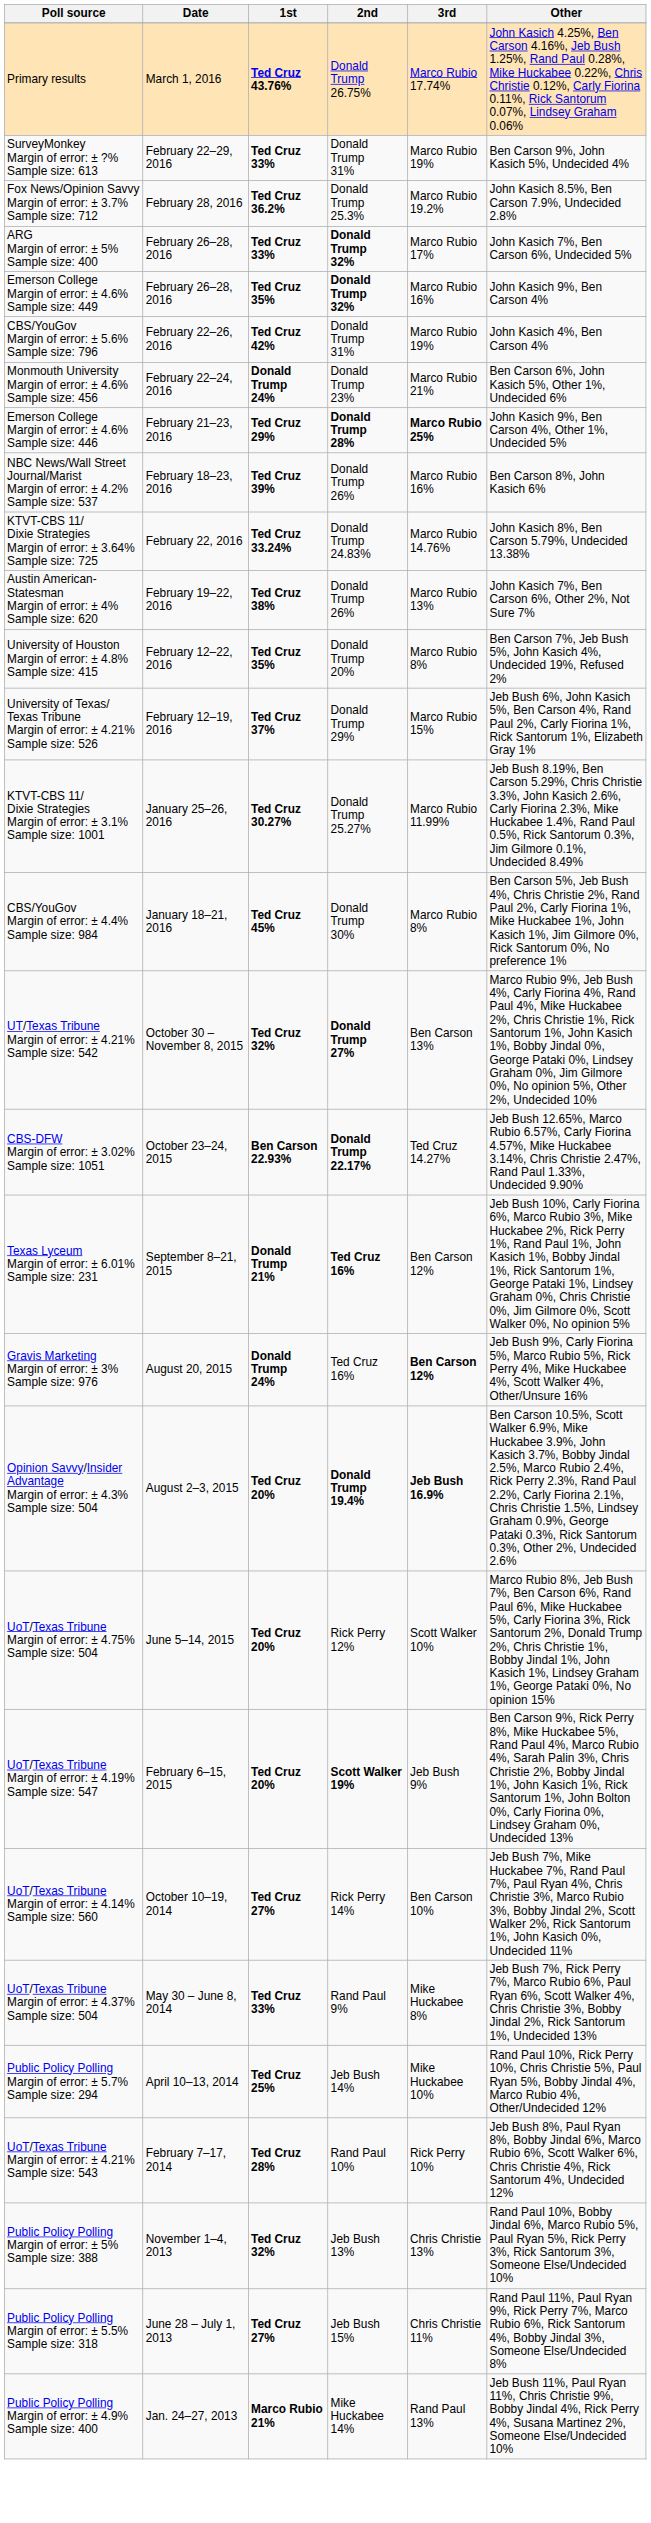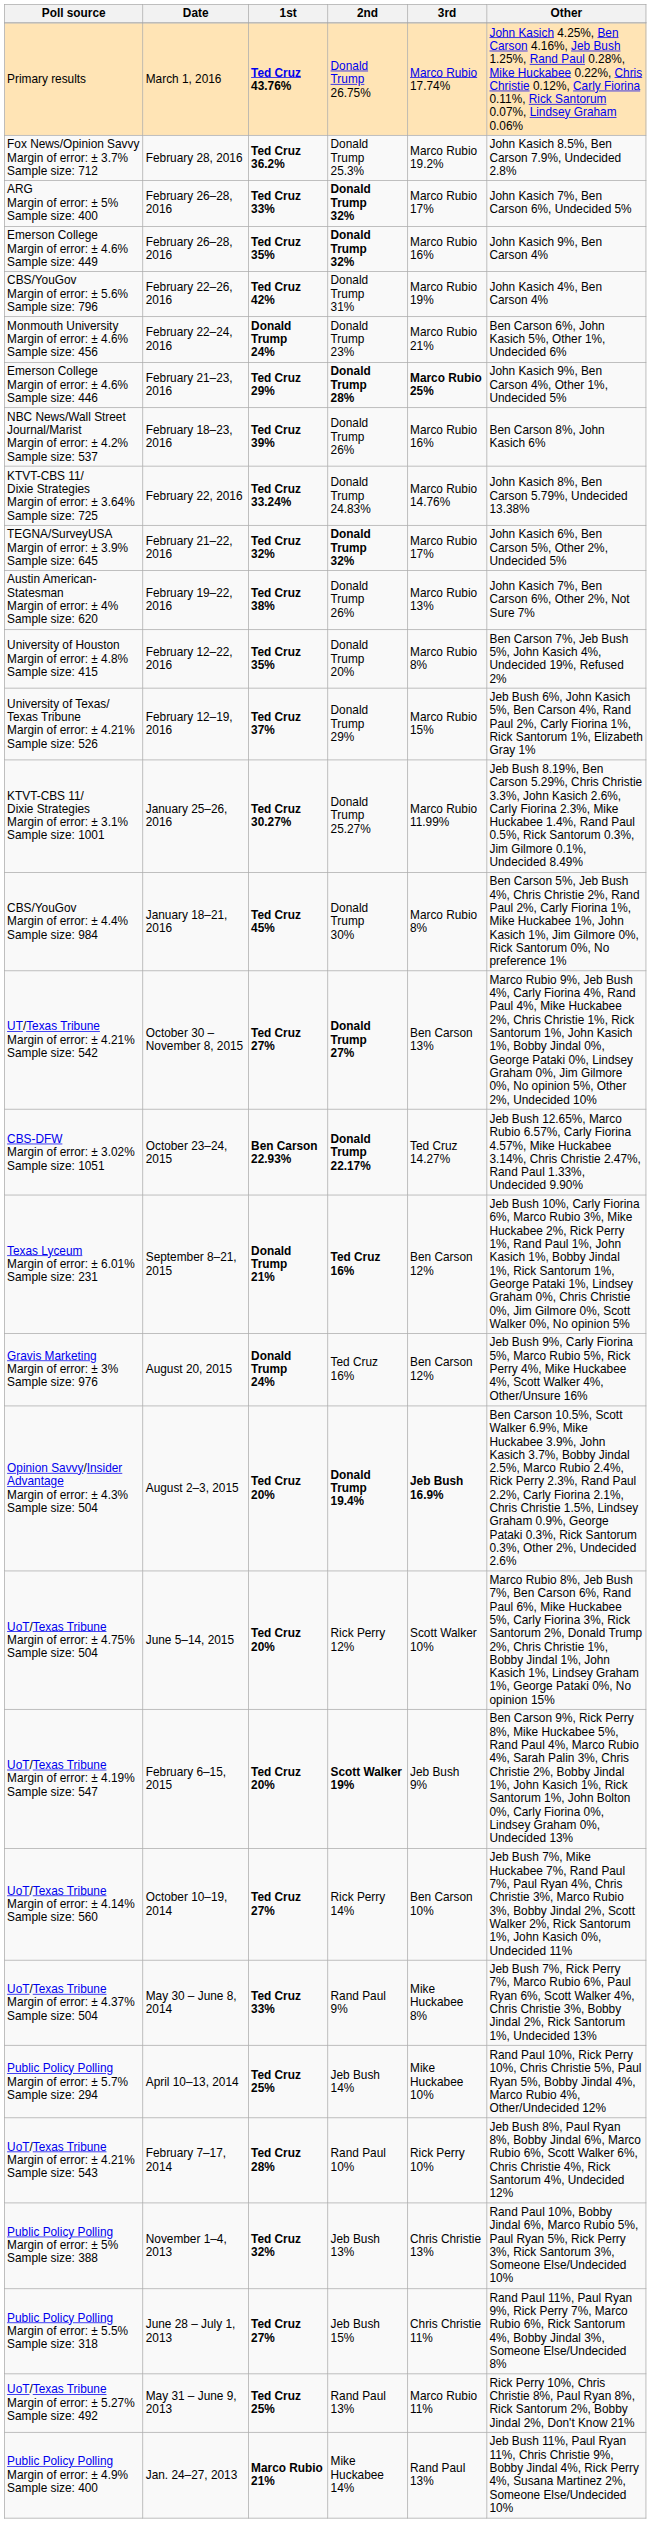- row: SurveyMonkey Margin of error: ± ?% Sample size: 613 | February 22–29, 2016 | Ted Cruz 33% | Donald Trump 31% | Marco Rubio 19% | Ben Carson 9%, John Kasich 5%, Undecided 4%
+ row: TEGNA/SurveyUSA Margin of error: ± 3.9% Sample size: 645 | February 21–22, 2016 | Ted Cruz 32% | Donald Trump 32% | Marco Rubio 17% | John Kasich 6%, Ben Carson 5%, Other 2%, Undecided 5%
UT/Texas Tribune Margin of error: ± 4.21% Sample size: 542 | 1st: Ted Cruz 32% -> Ted Cruz 27%
Gravis Marketing Margin of error: ± 3% Sample size: 976 | 3rd: bold -> normal
+ row: UoT/Texas Tribune Margin of error: ± 5.27% Sample size: 492 | May 31 – June 9, 2013 | Ted Cruz 25% | Rand Paul 13% | Marco Rubio 11% | Rick Perry 10%, Chris Christie 8%, Paul Ryan 8%, Rick Santorum 2%, Bobby Jindal 2%, Don't Know 21%
